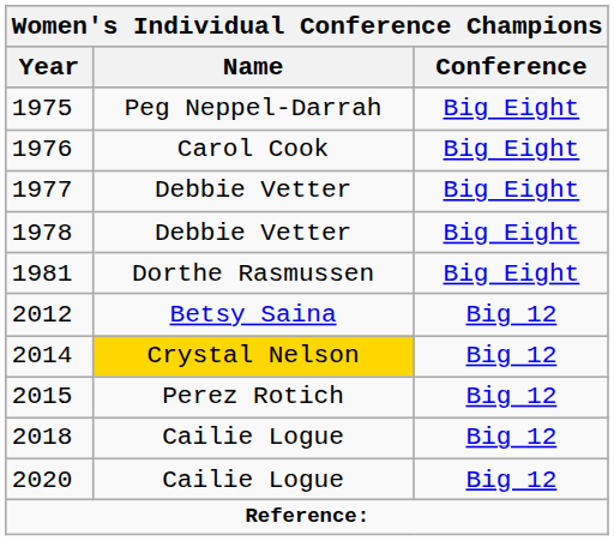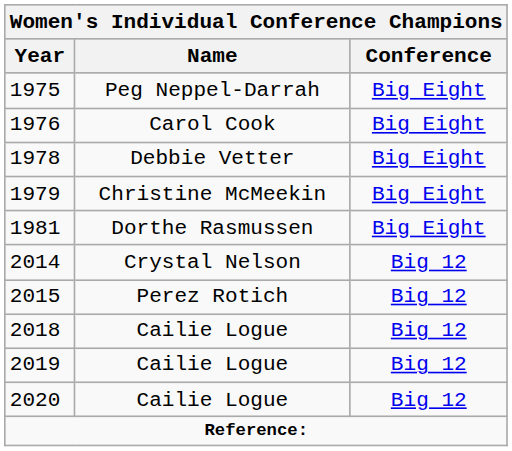- row: 1977 | Debbie Vetter | Big Eight
+ row: 1979 | Christine McMeekin | Big Eight
- row: 2012 | Betsy Saina | Big 12
2014 | Name: gold background -> no background
+ row: 2019 | Cailie Logue | Big 12
